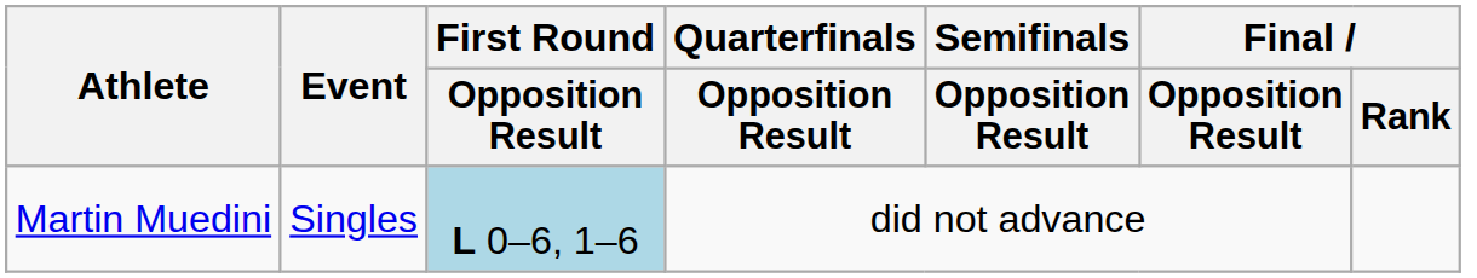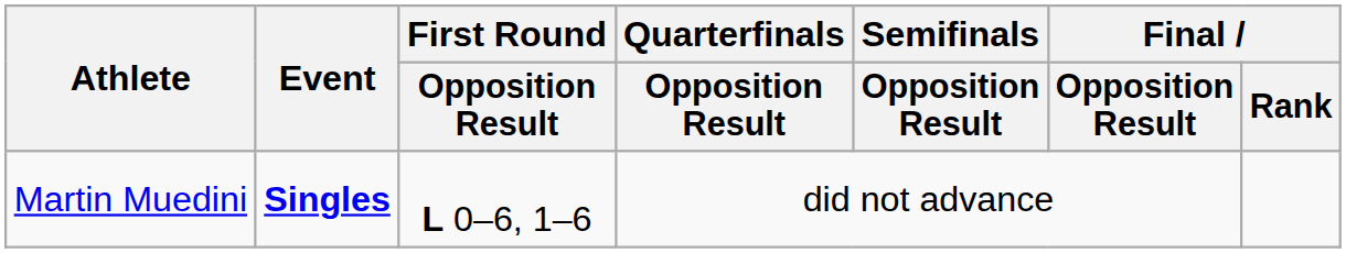Martin Muedini | Event: normal -> bold
Martin Muedini | First Round / Opposition Result: lightblue background -> no background
